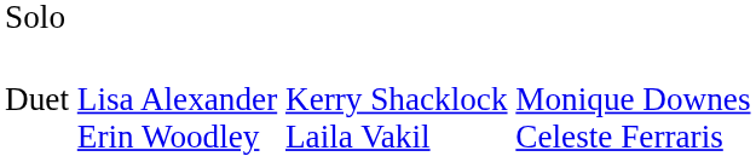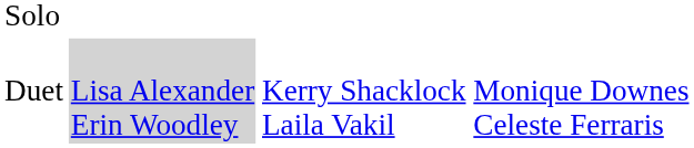Duet | column 2: no background -> lightgrey background
